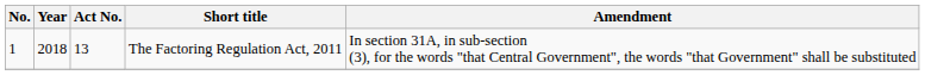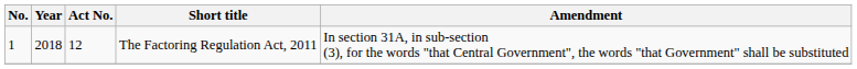The Factoring Regulation Act, 2011 | Act No.: 13 -> 12
